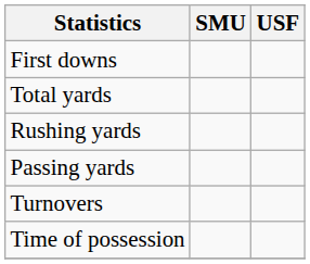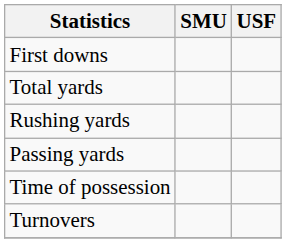rows swapped: Turnovers <-> Time of possession
